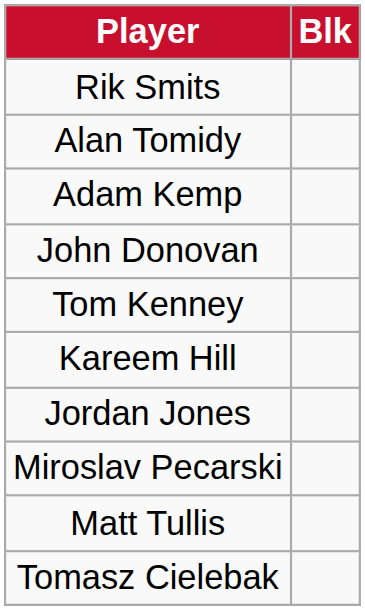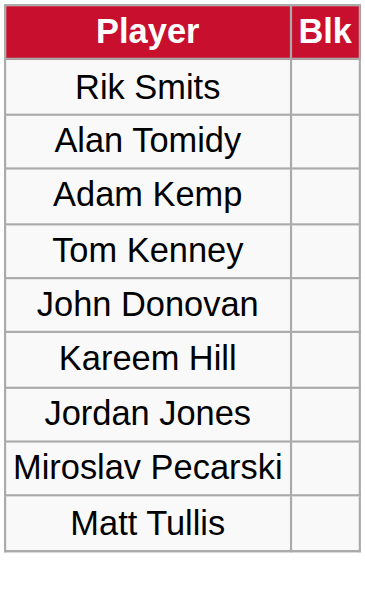rows swapped: Tom Kenney <-> John Donovan
- row: Tomasz Cielebak
